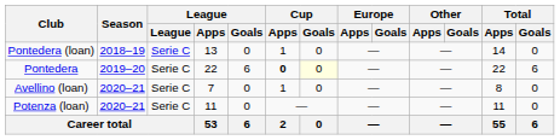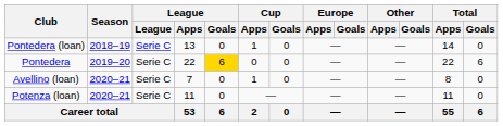Pontedera | League / Goals: no background -> gold background
Pontedera | Cup / Apps: bold -> normal
Pontedera | Cup / Goals: lightyellow background -> no background
